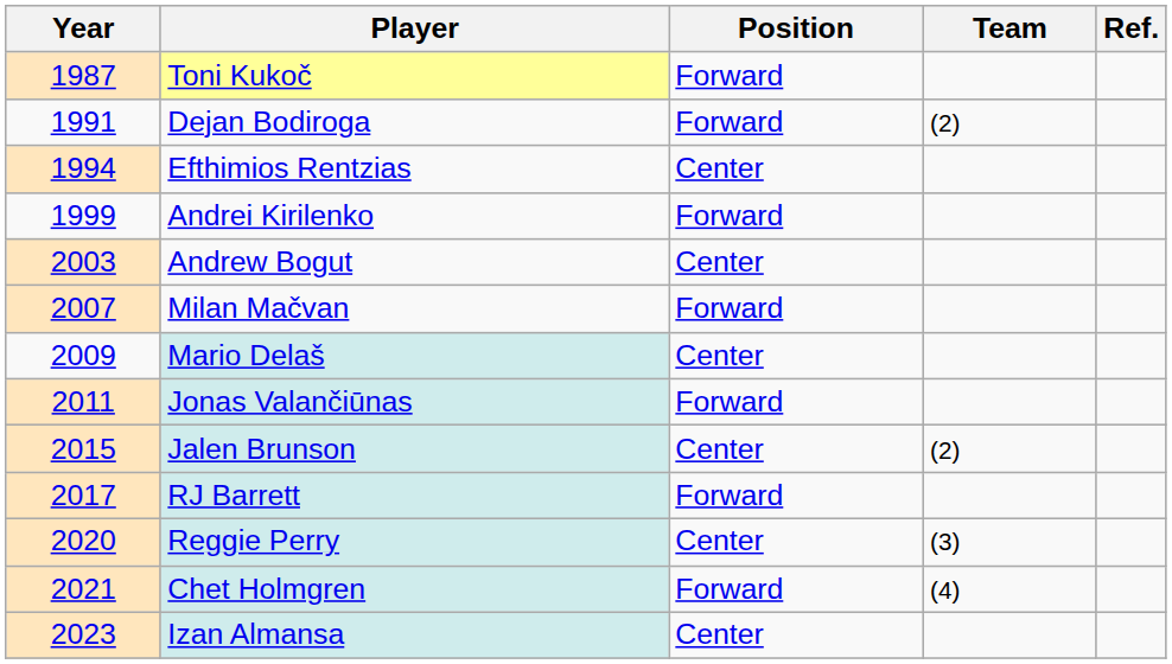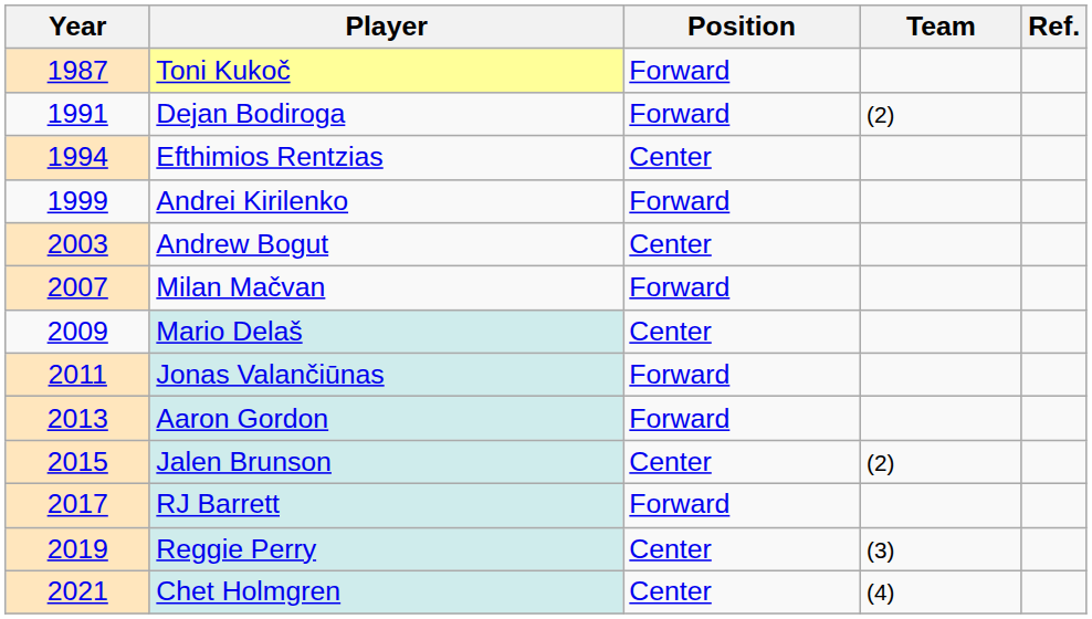+ row: 2013 | Aaron Gordon | Forward
Reggie Perry | Year: 2020 -> 2019
Chet Holmgren | Position: Forward -> Center
- row: 2023 | Izan Almansa | Center
